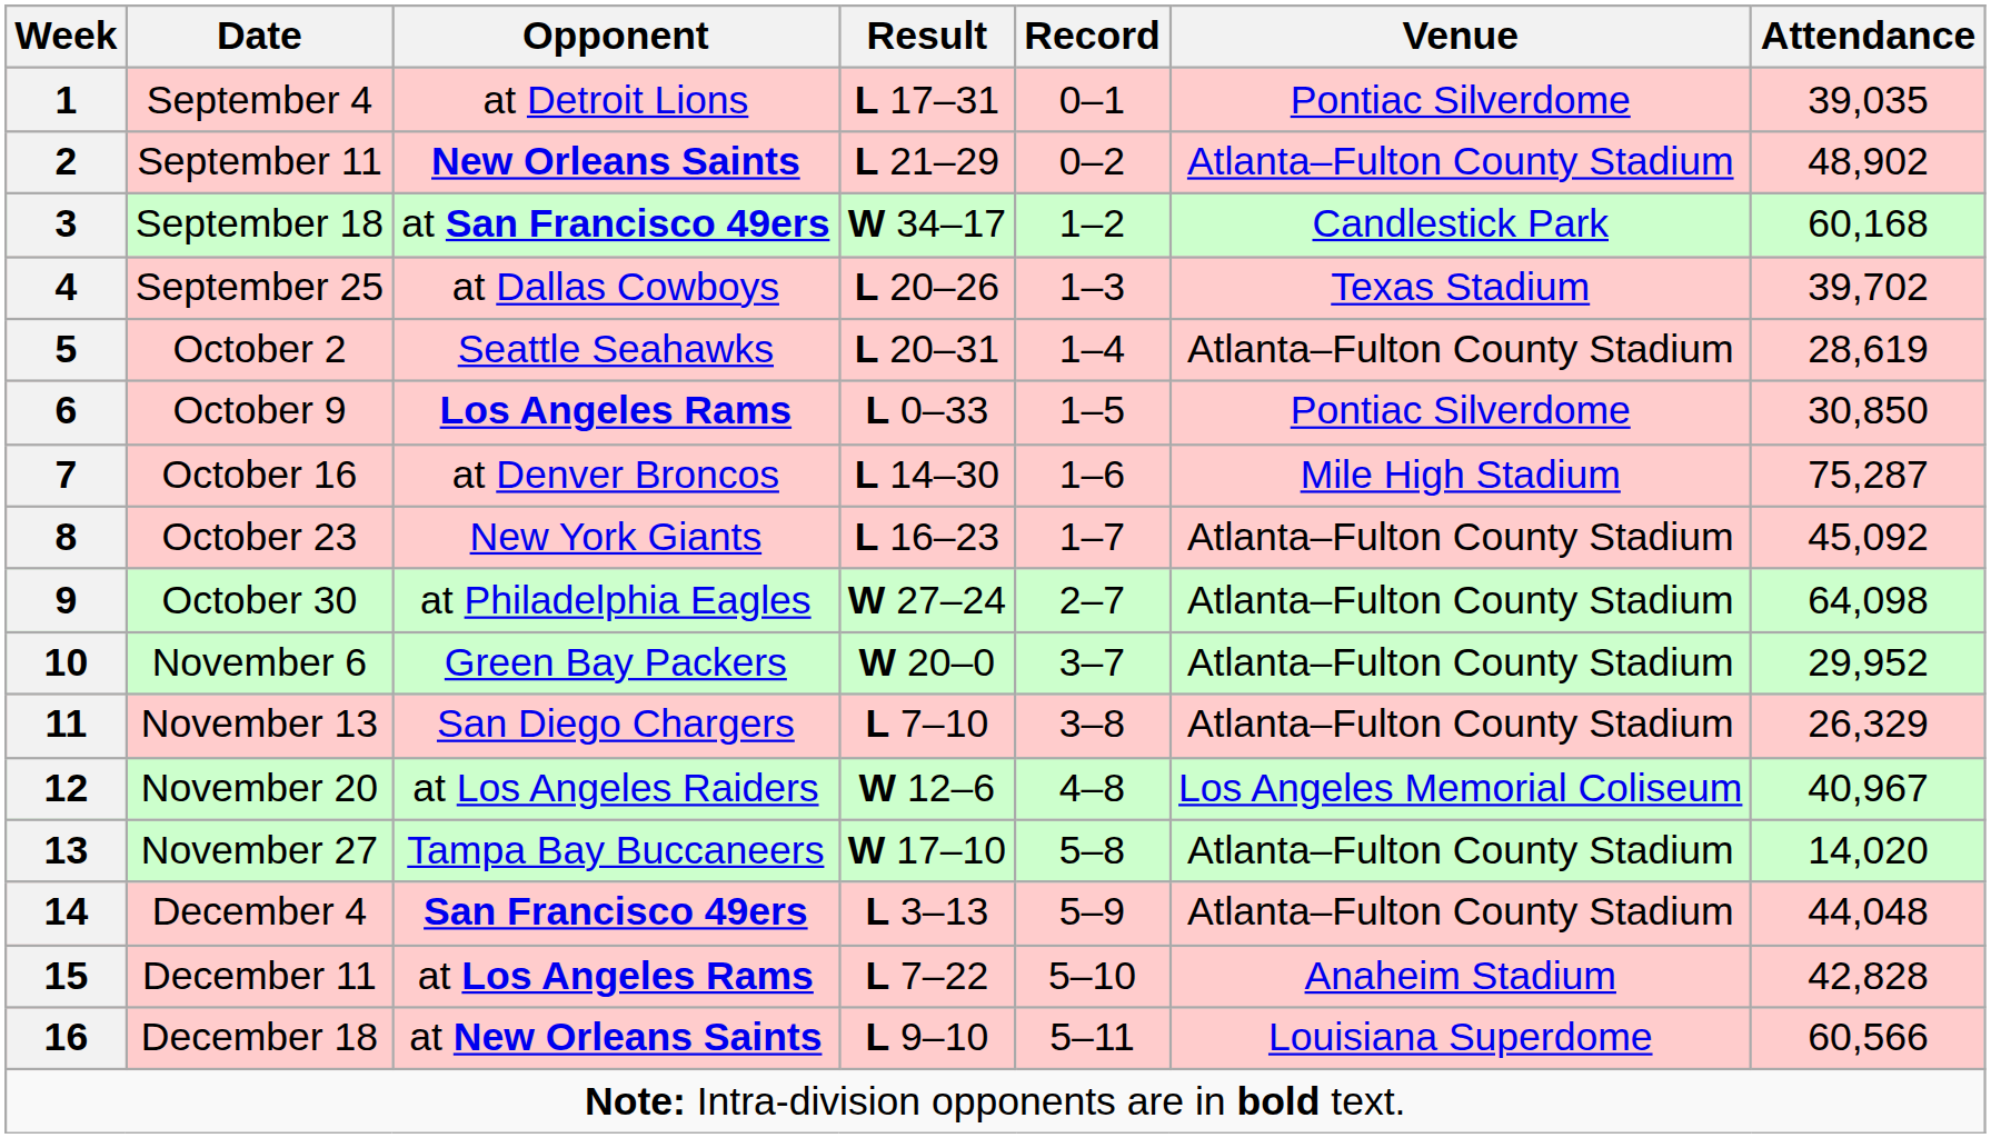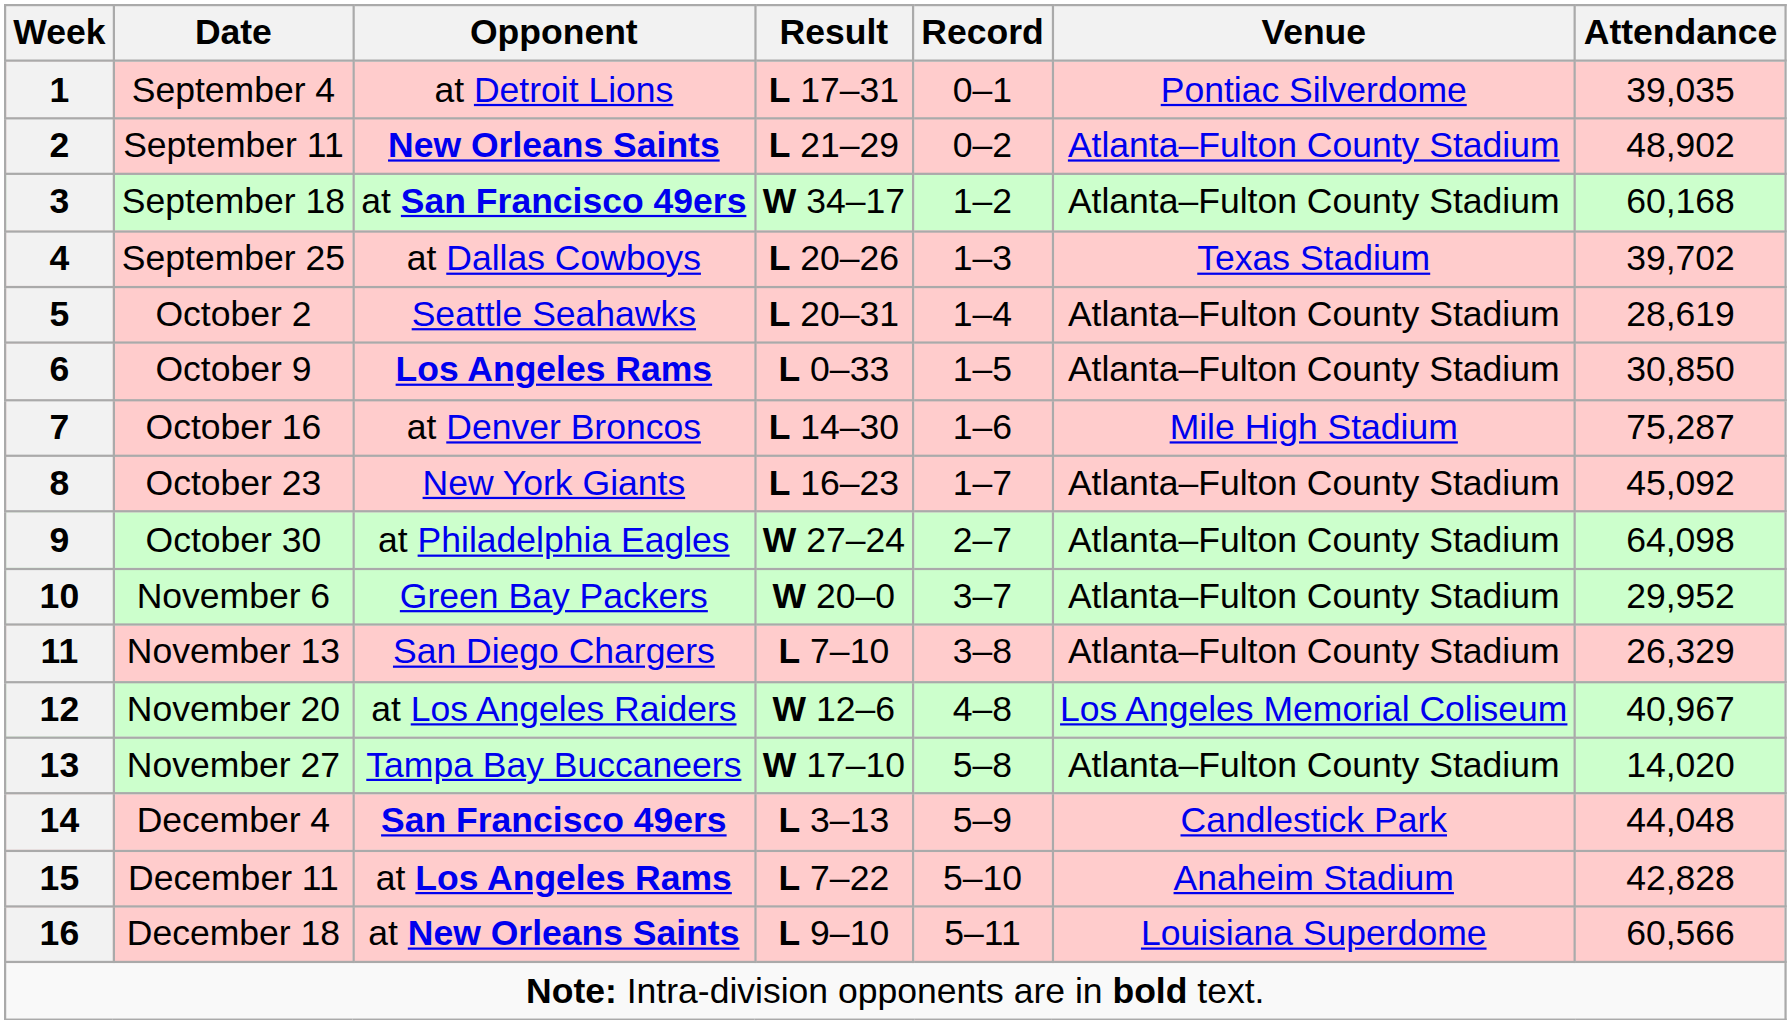3 | Venue: Candlestick Park -> Atlanta–Fulton County Stadium
6 | Venue: Pontiac Silverdome -> Atlanta–Fulton County Stadium
14 | Venue: Atlanta–Fulton County Stadium -> Candlestick Park
